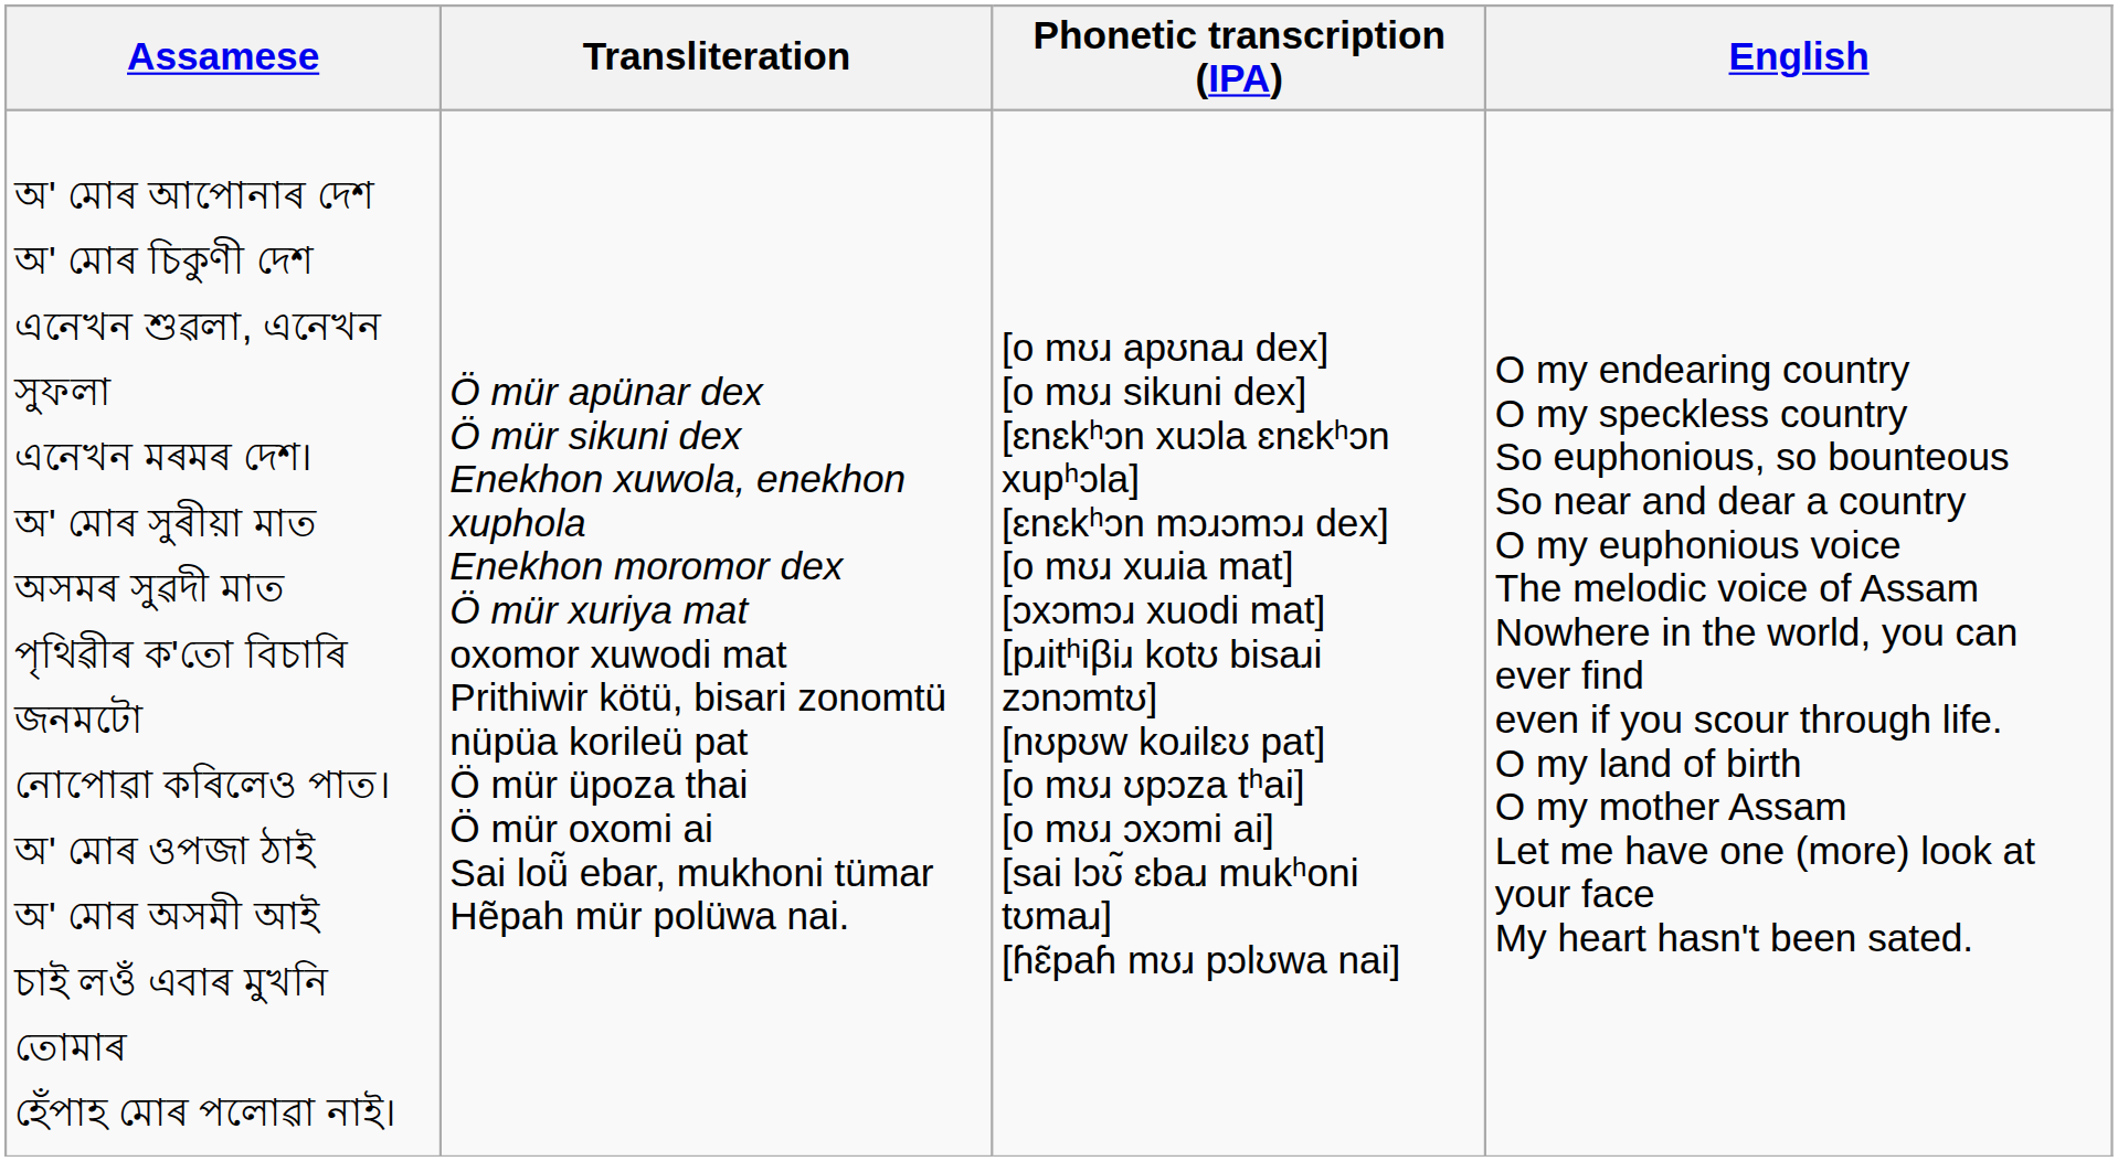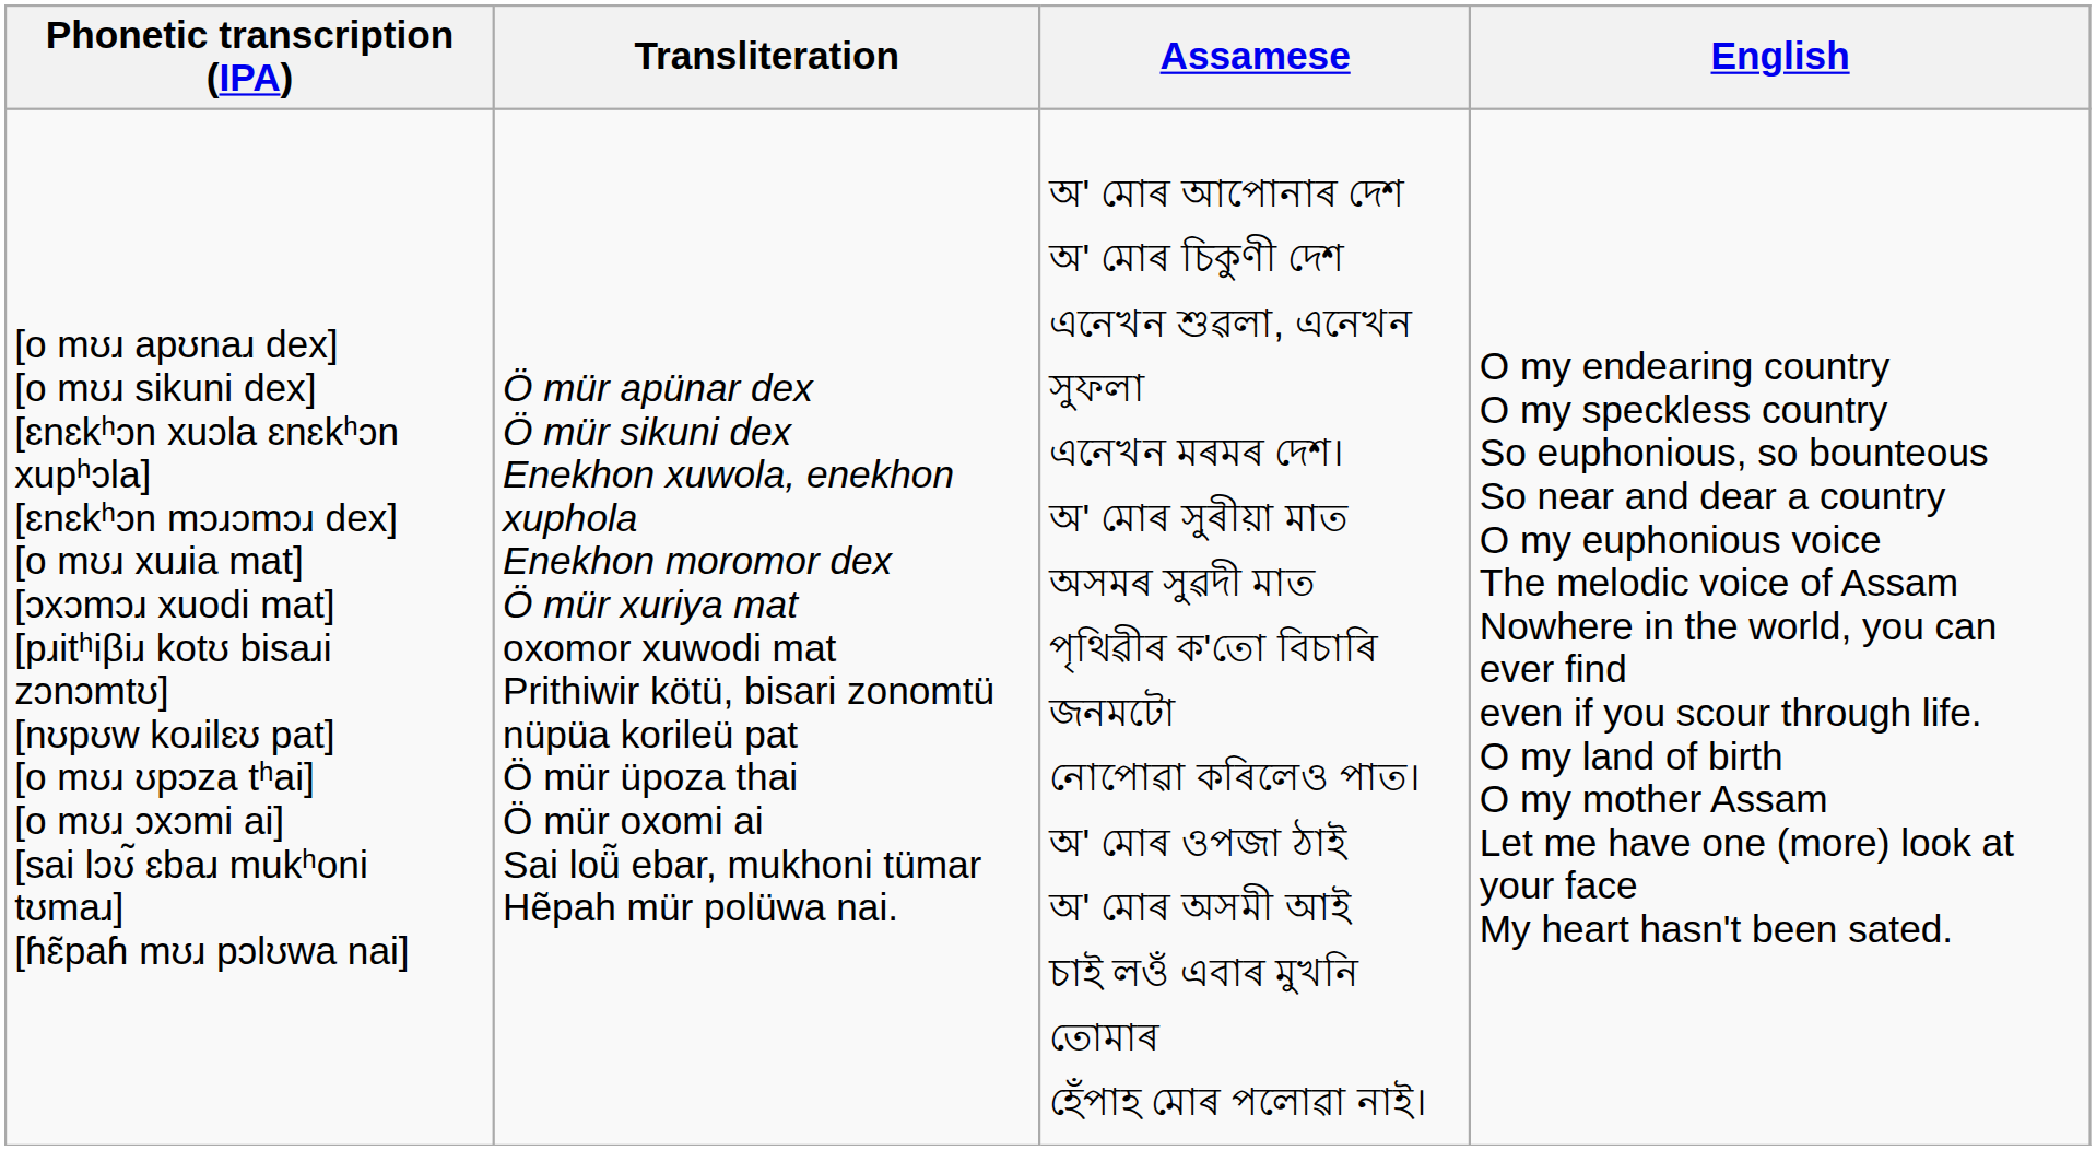columns swapped: Assamese <-> Phonetic transcription (IPA)
